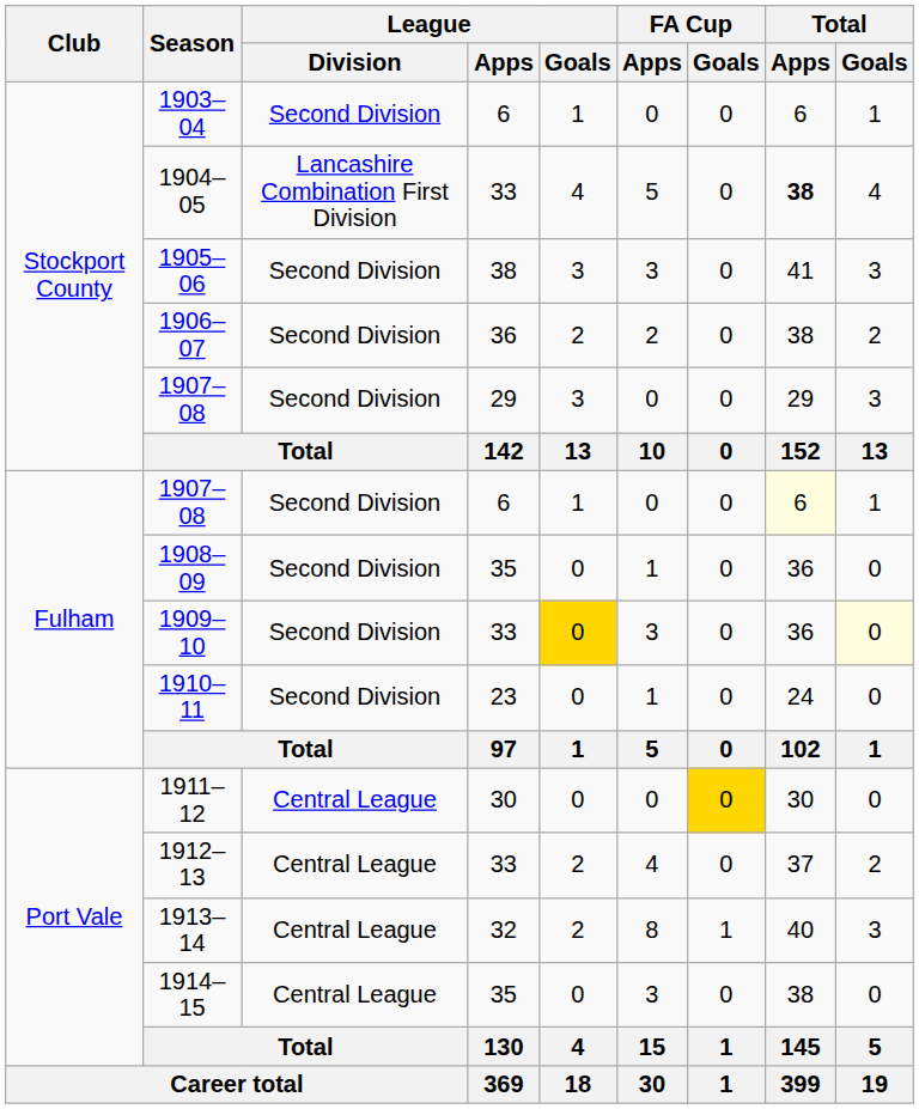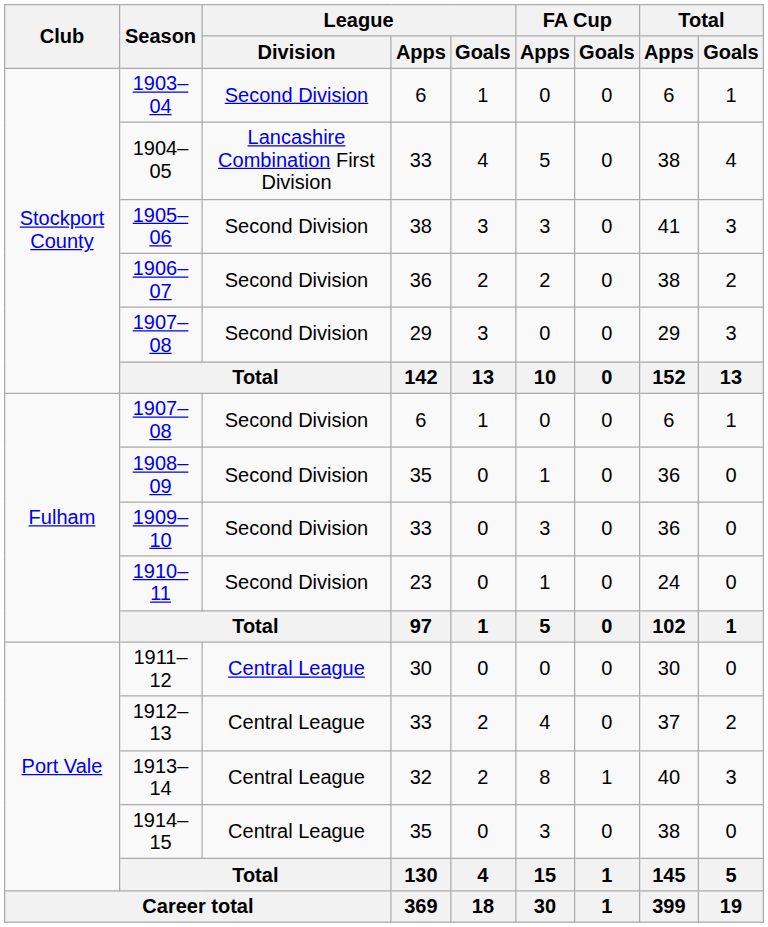1904–05 | Total / Apps: bold -> normal
1907–08 / 6 | Total / Apps: lightyellow background -> no background
1909–10 | League / Goals: gold background -> no background
1909–10 | Total / Goals: lightyellow background -> no background
1911–12 | FA Cup / Goals: gold background -> no background
